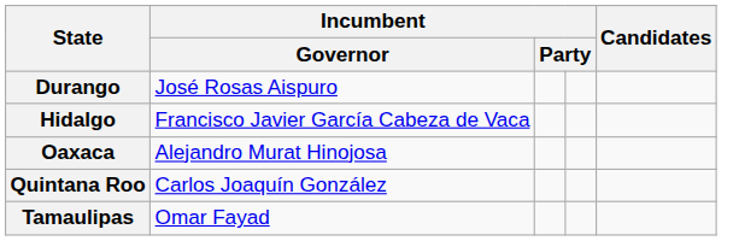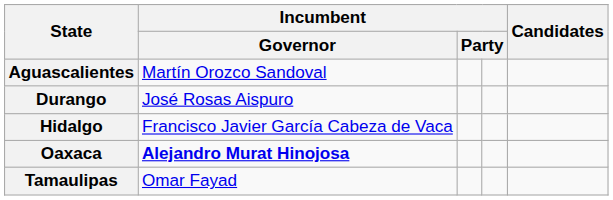+ row: Aguascalientes | Martín Orozco Sandoval
Oaxaca | Incumbent / Governor: normal -> bold
- row: Quintana Roo | Carlos Joaquín González
